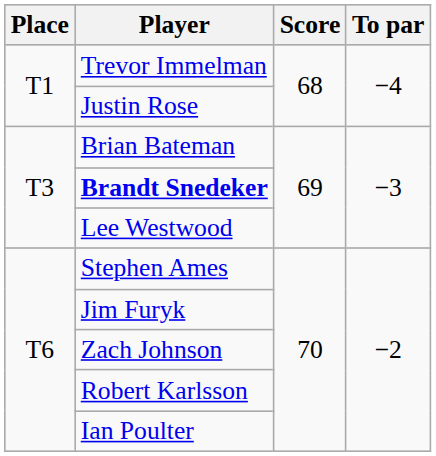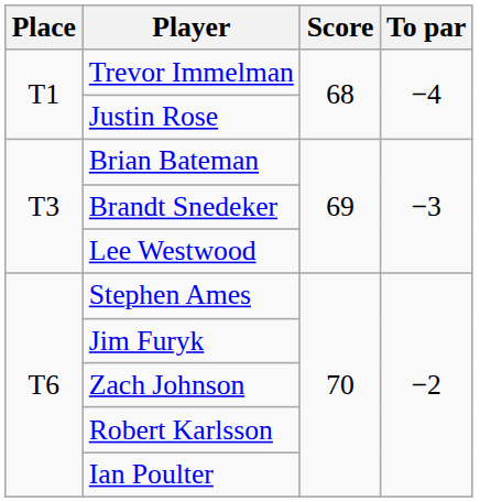Brandt Snedeker | Player: bold -> normal
